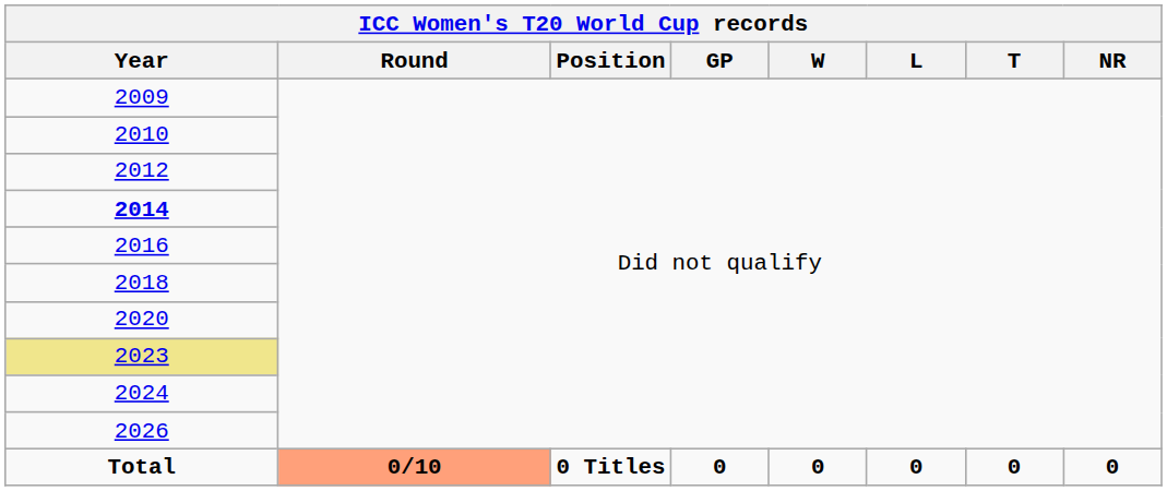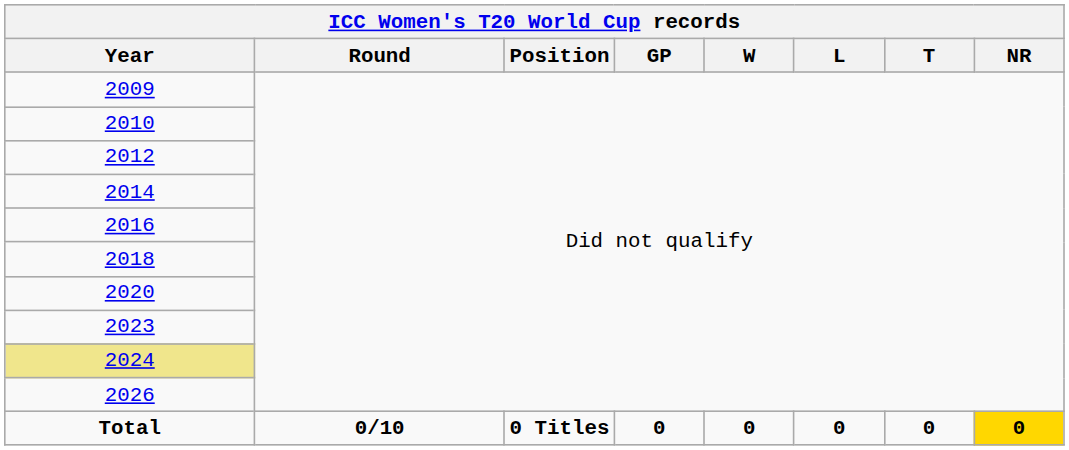2014 | Year: bold -> normal
2023 | Year: khaki background -> no background
2024 | Year: no background -> khaki background
Total | Round: lightsalmon background -> no background
Total | NR: no background -> gold background
